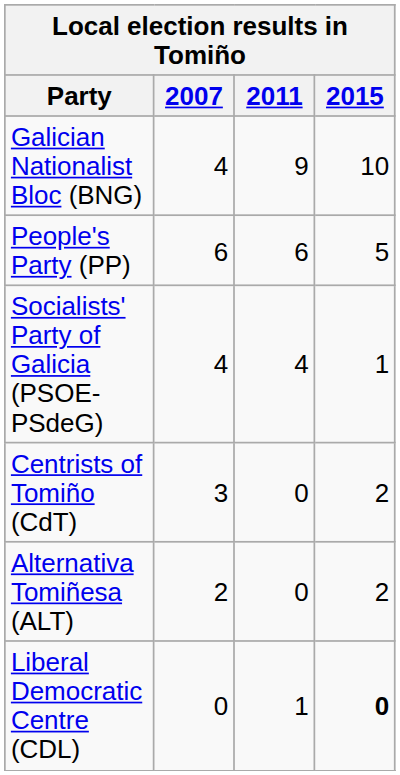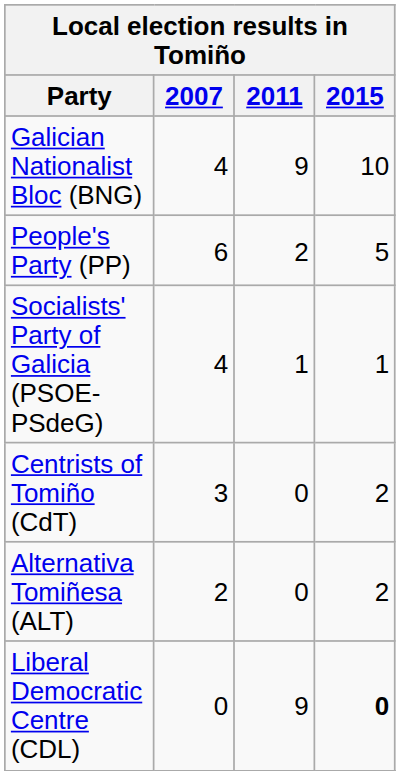People's Party (PP) | 2011: 6 -> 2
Socialists' Party of Galicia (PSOE-PSdeG) | 2011: 4 -> 1
Liberal Democratic Centre (CDL) | 2011: 1 -> 9
